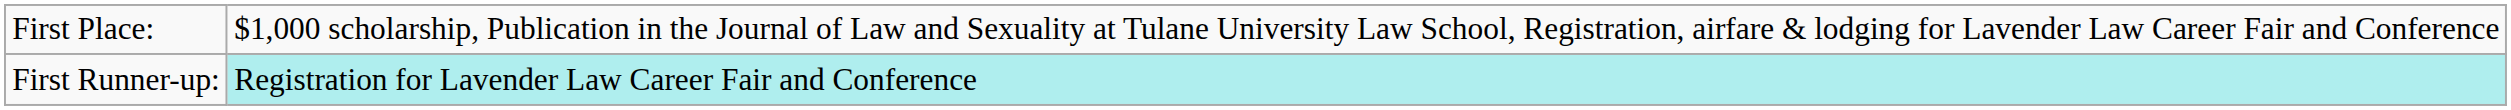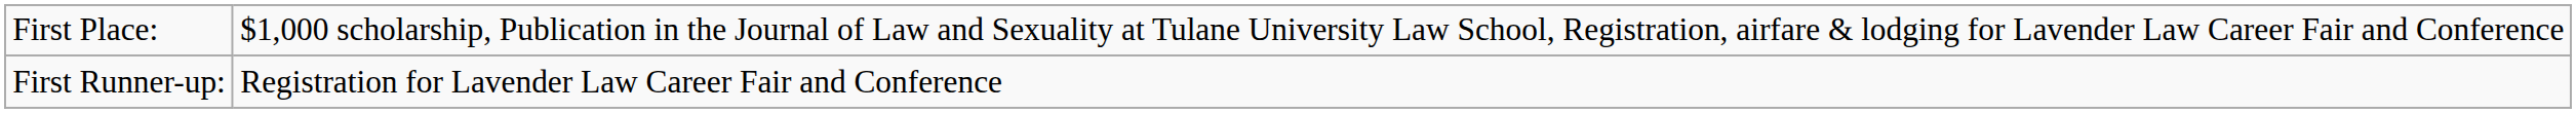row 2 | column 2: paleturquoise background -> no background
